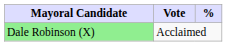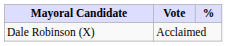Dale Robinson (X) | Mayoral Candidate: lightgreen background -> no background
